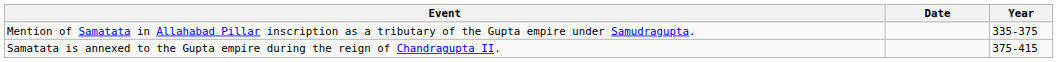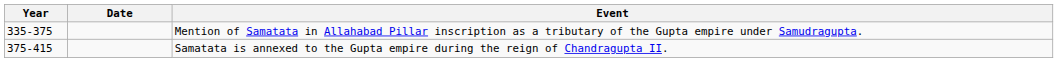columns swapped: Year <-> Event
